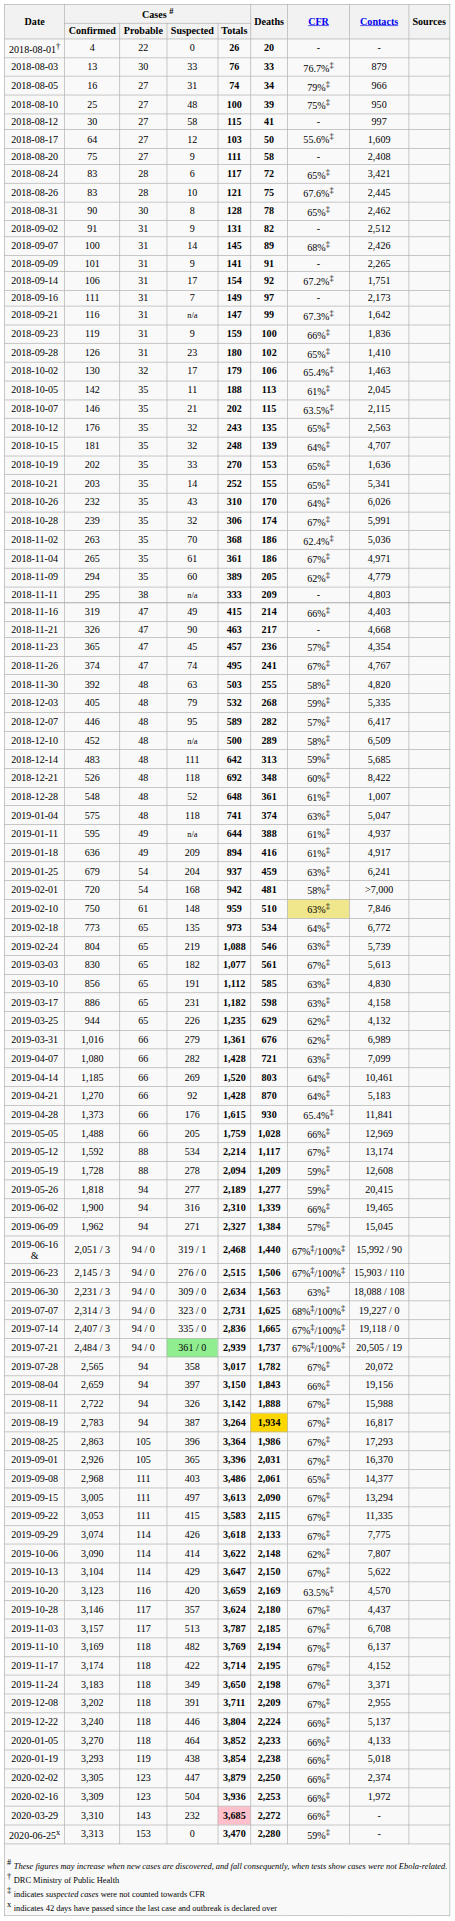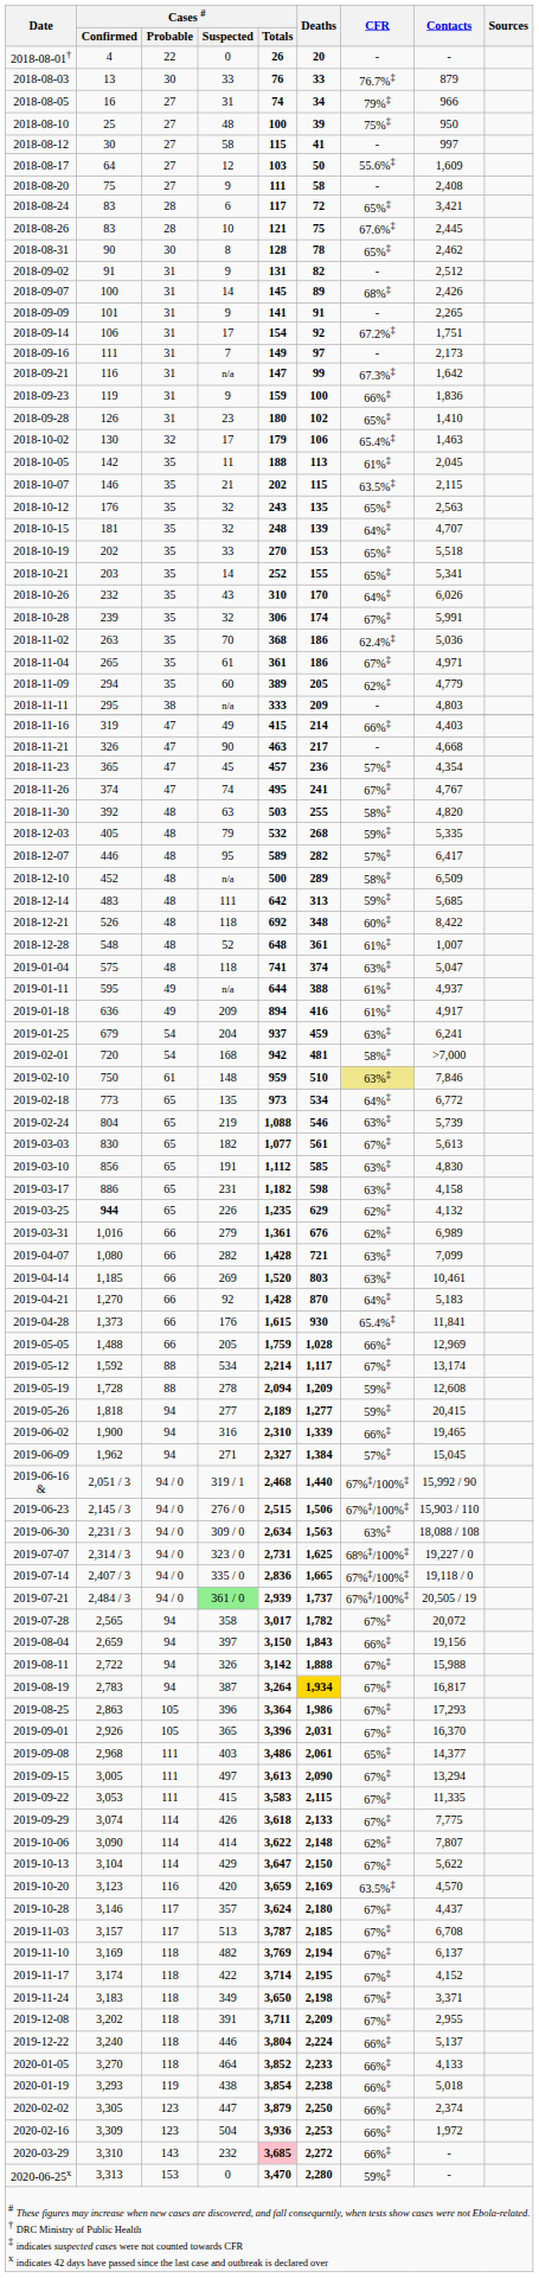2018-10-19 | Contacts: 1,636 -> 5,518
2019-03-25 | Cases # / Confirmed: normal -> bold
2019-04-14 | CFR: 64%‡ -> 63%‡
